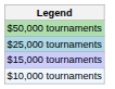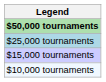row 2 | column 1: normal -> bold
